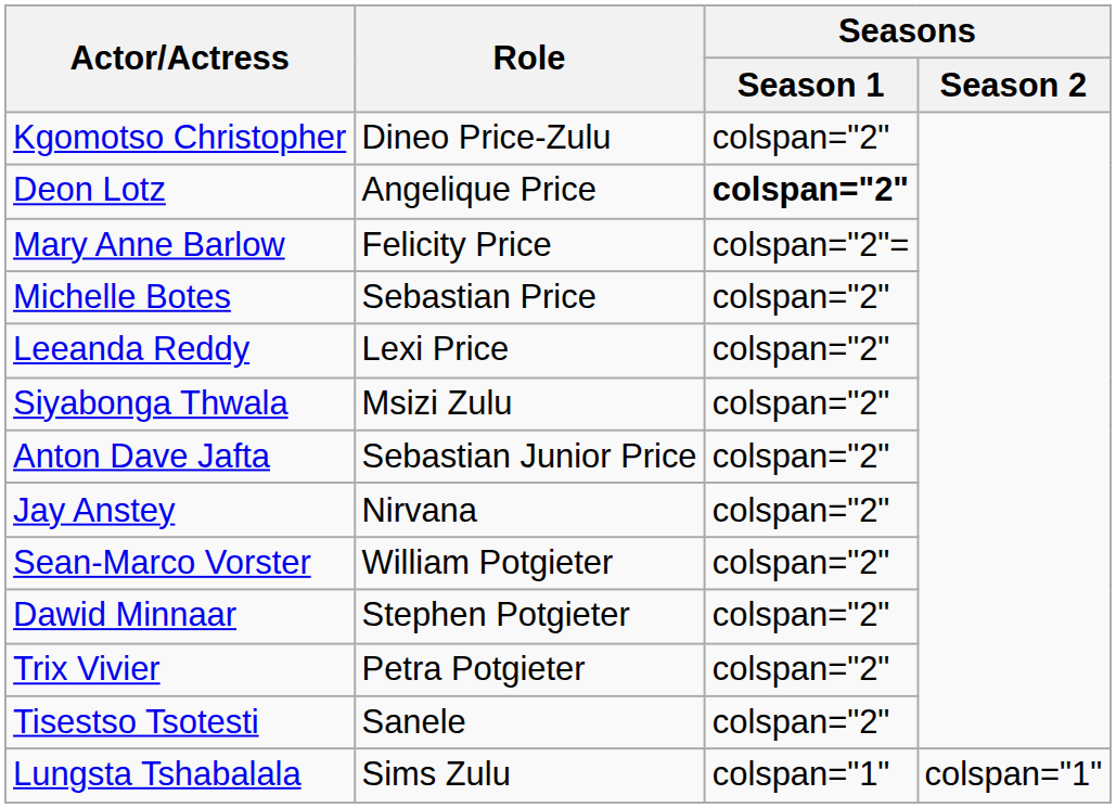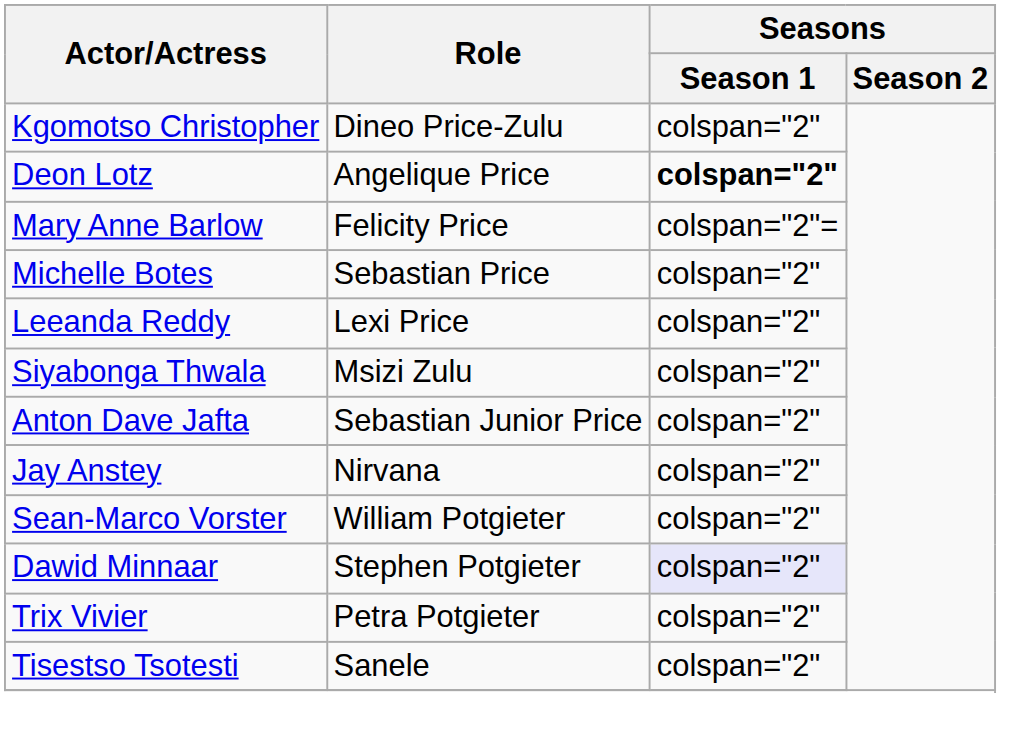Dawid Minnaar | Seasons / Season 1: no background -> lavender background
- row: Lungsta Tshabalala | Sims Zulu | colspan="1" | colspan="1"
